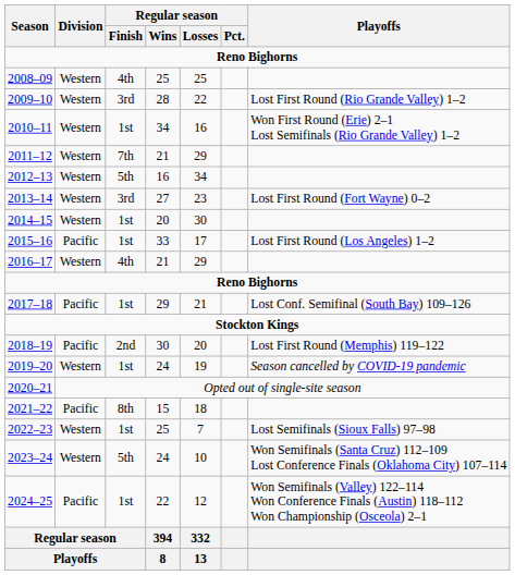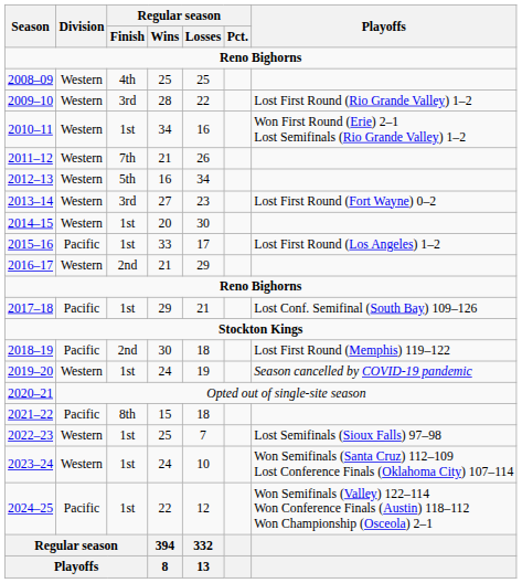2011–12 | Regular season / Losses: 29 -> 26
2016–17 | Regular season / Finish: 4th -> 2nd
2018–19 | Regular season / Losses: 20 -> 18
2023–24 | Regular season / Finish: 5th -> 1st
